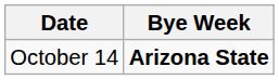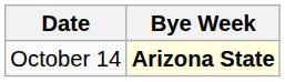October 14 | column 2: no background -> lightyellow background
